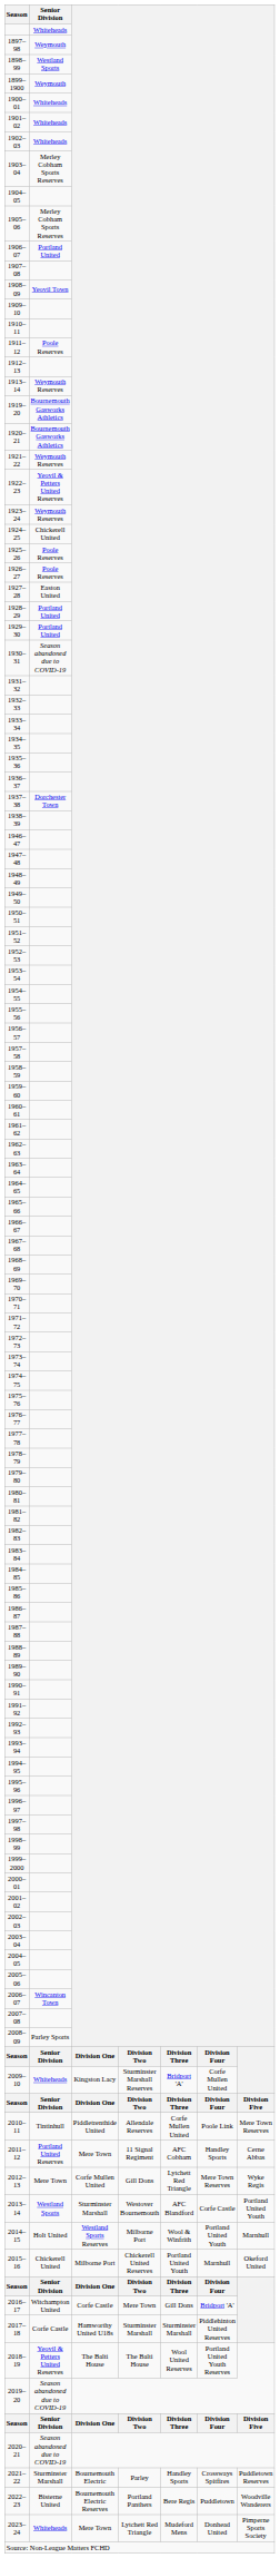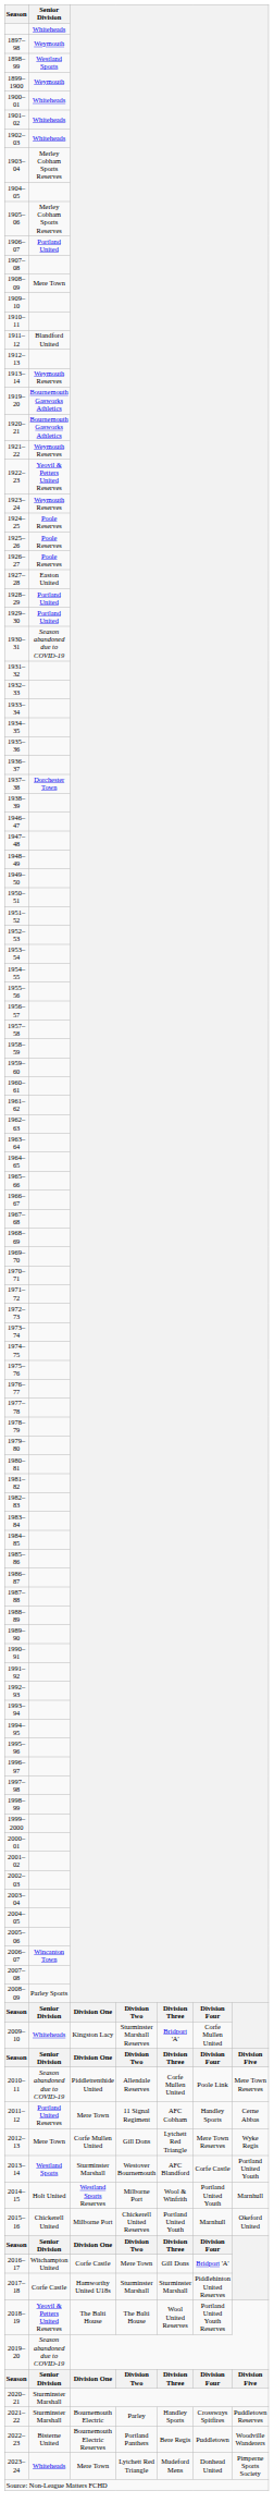1908–09 | Senior Division: Yeovil Town -> Mere Town
1911–12 | Senior Division: Poole Reserves -> Blandford United
1924–25 | Senior Division: Chickerell United -> Poole Reserves
2010–11 | Senior Division: Tintinhull -> Season abandoned due to COVID-19
2020–21 | Senior Division: Season abandoned due to COVID-19 -> Sturminster Marshall
